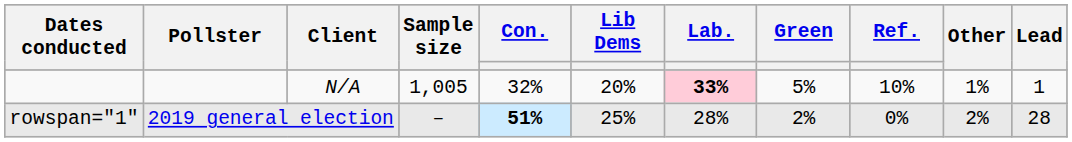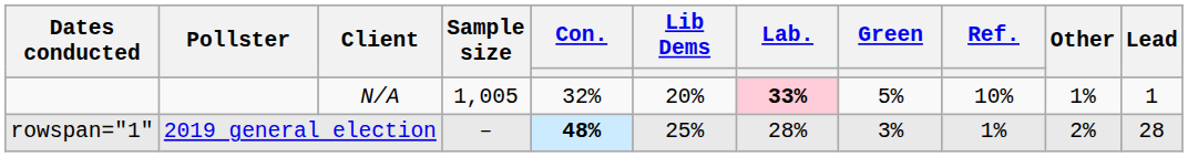rowspan="1" | Con.: 51% -> 48%
rowspan="1" | Green: 2% -> 3%
rowspan="1" | Ref.: 0% -> 1%
